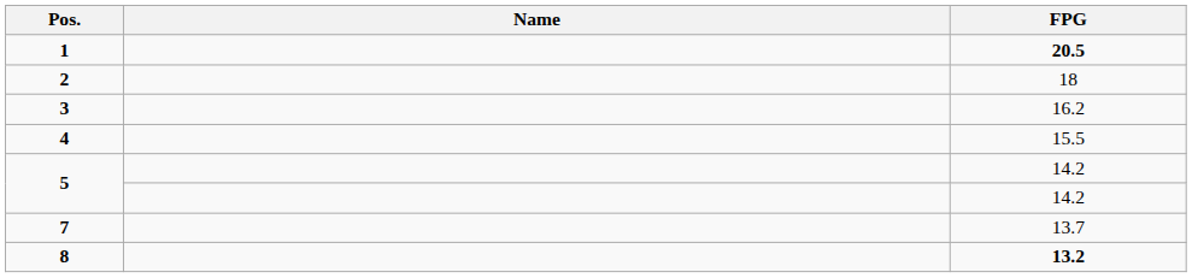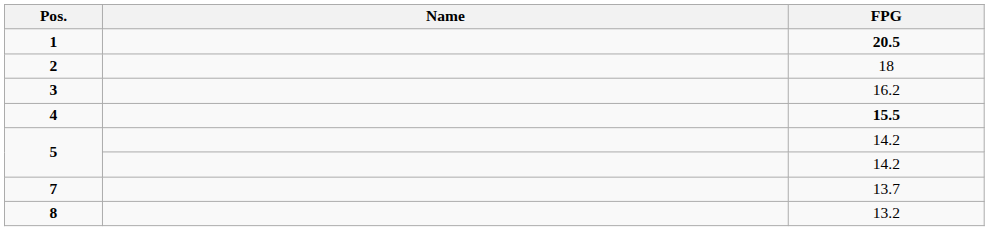4 | FPG: normal -> bold
8 | FPG: bold -> normal
